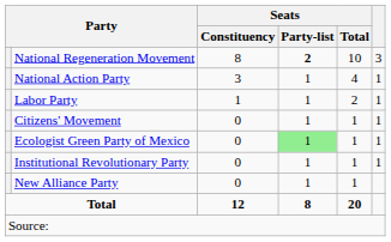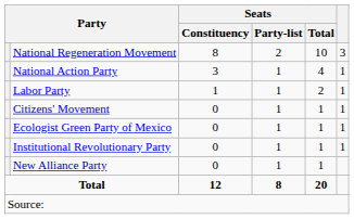National Regeneration Movement | Seats / Party-list: bold -> normal
Ecologist Green Party of Mexico | Seats / Party-list: lightgreen background -> no background
